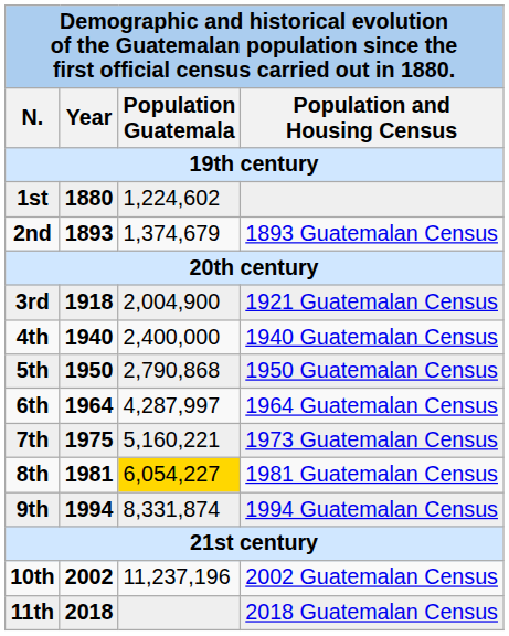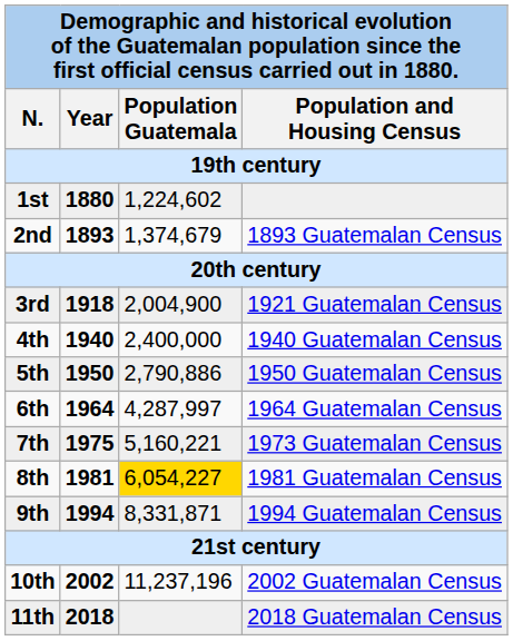5th | Population Guatemala: 2,790,868 -> 2,790,886
9th | Population Guatemala: 8,331,874 -> 8,331,871
